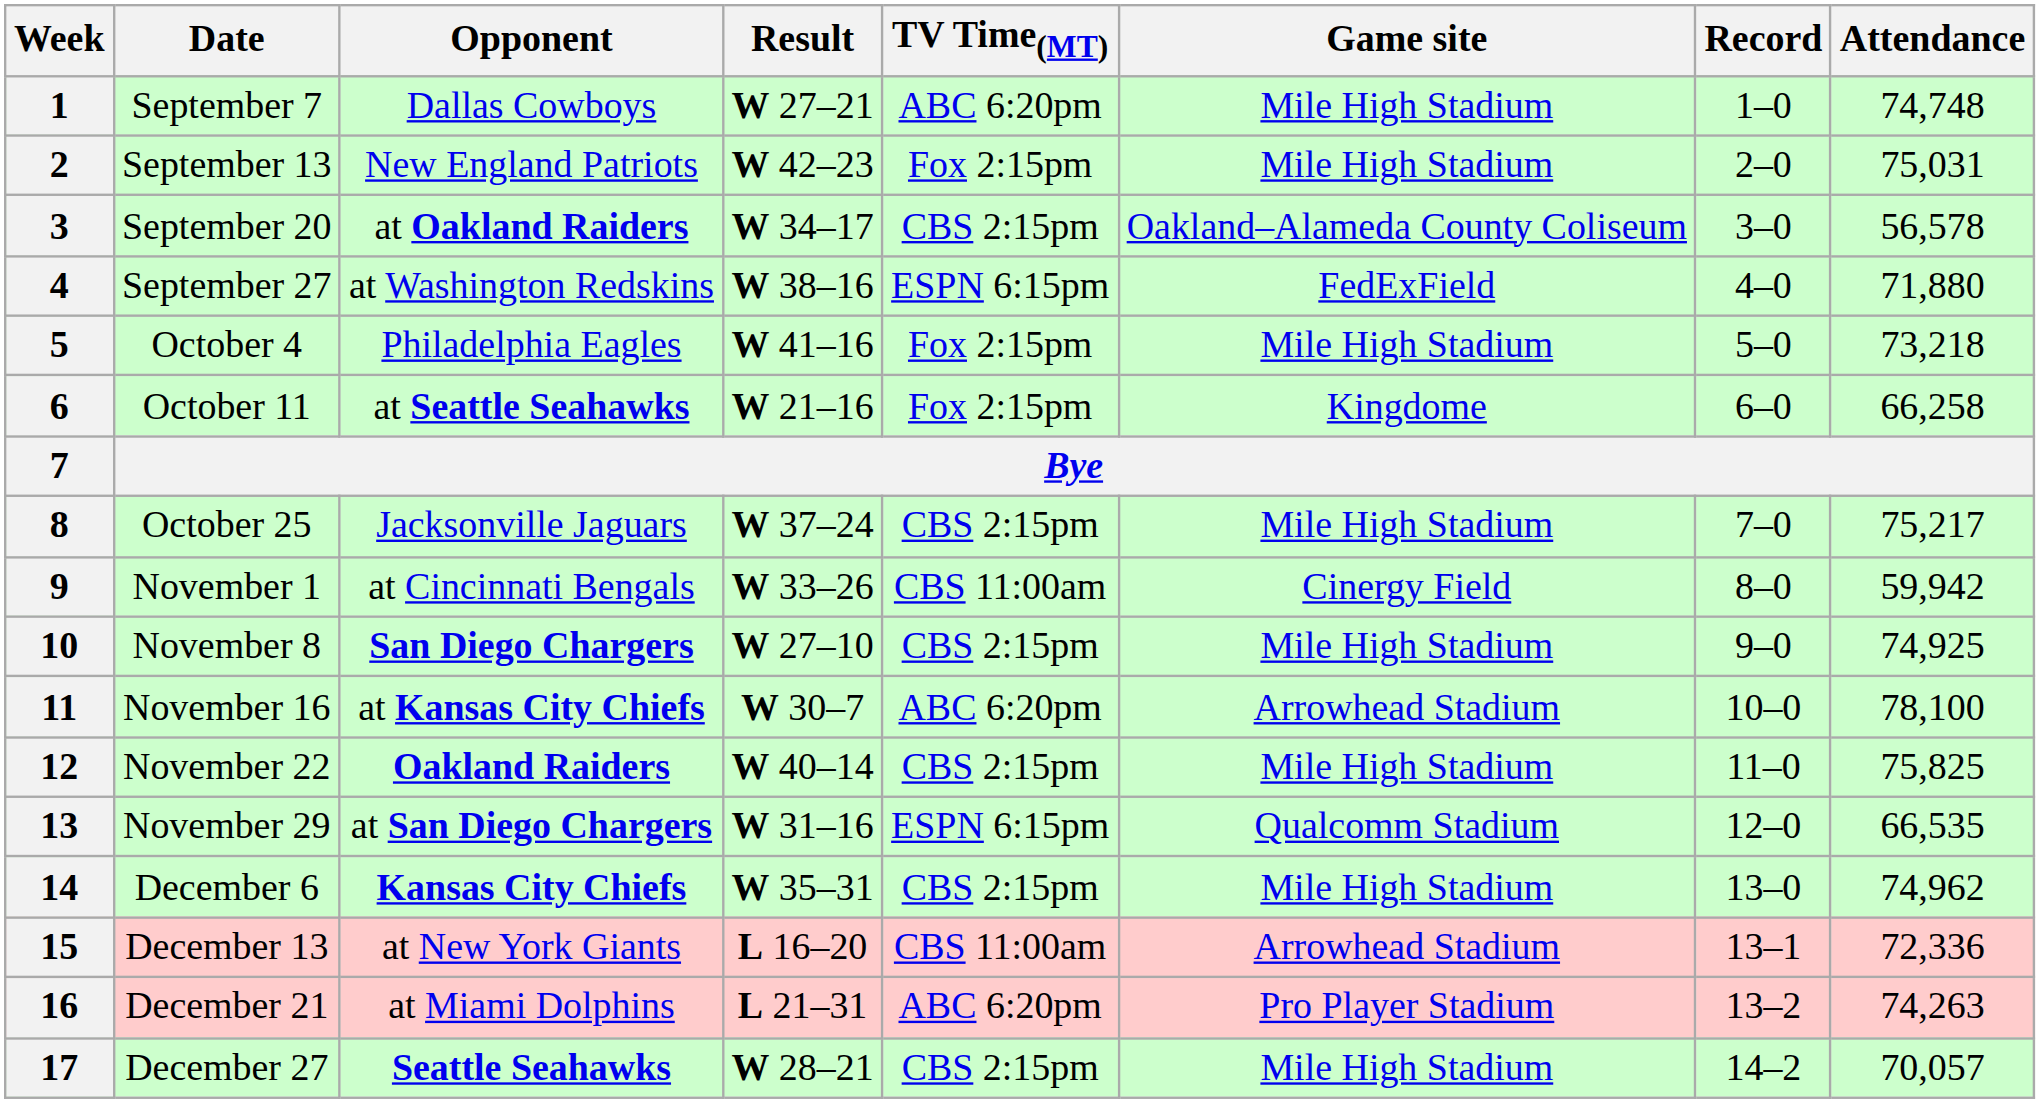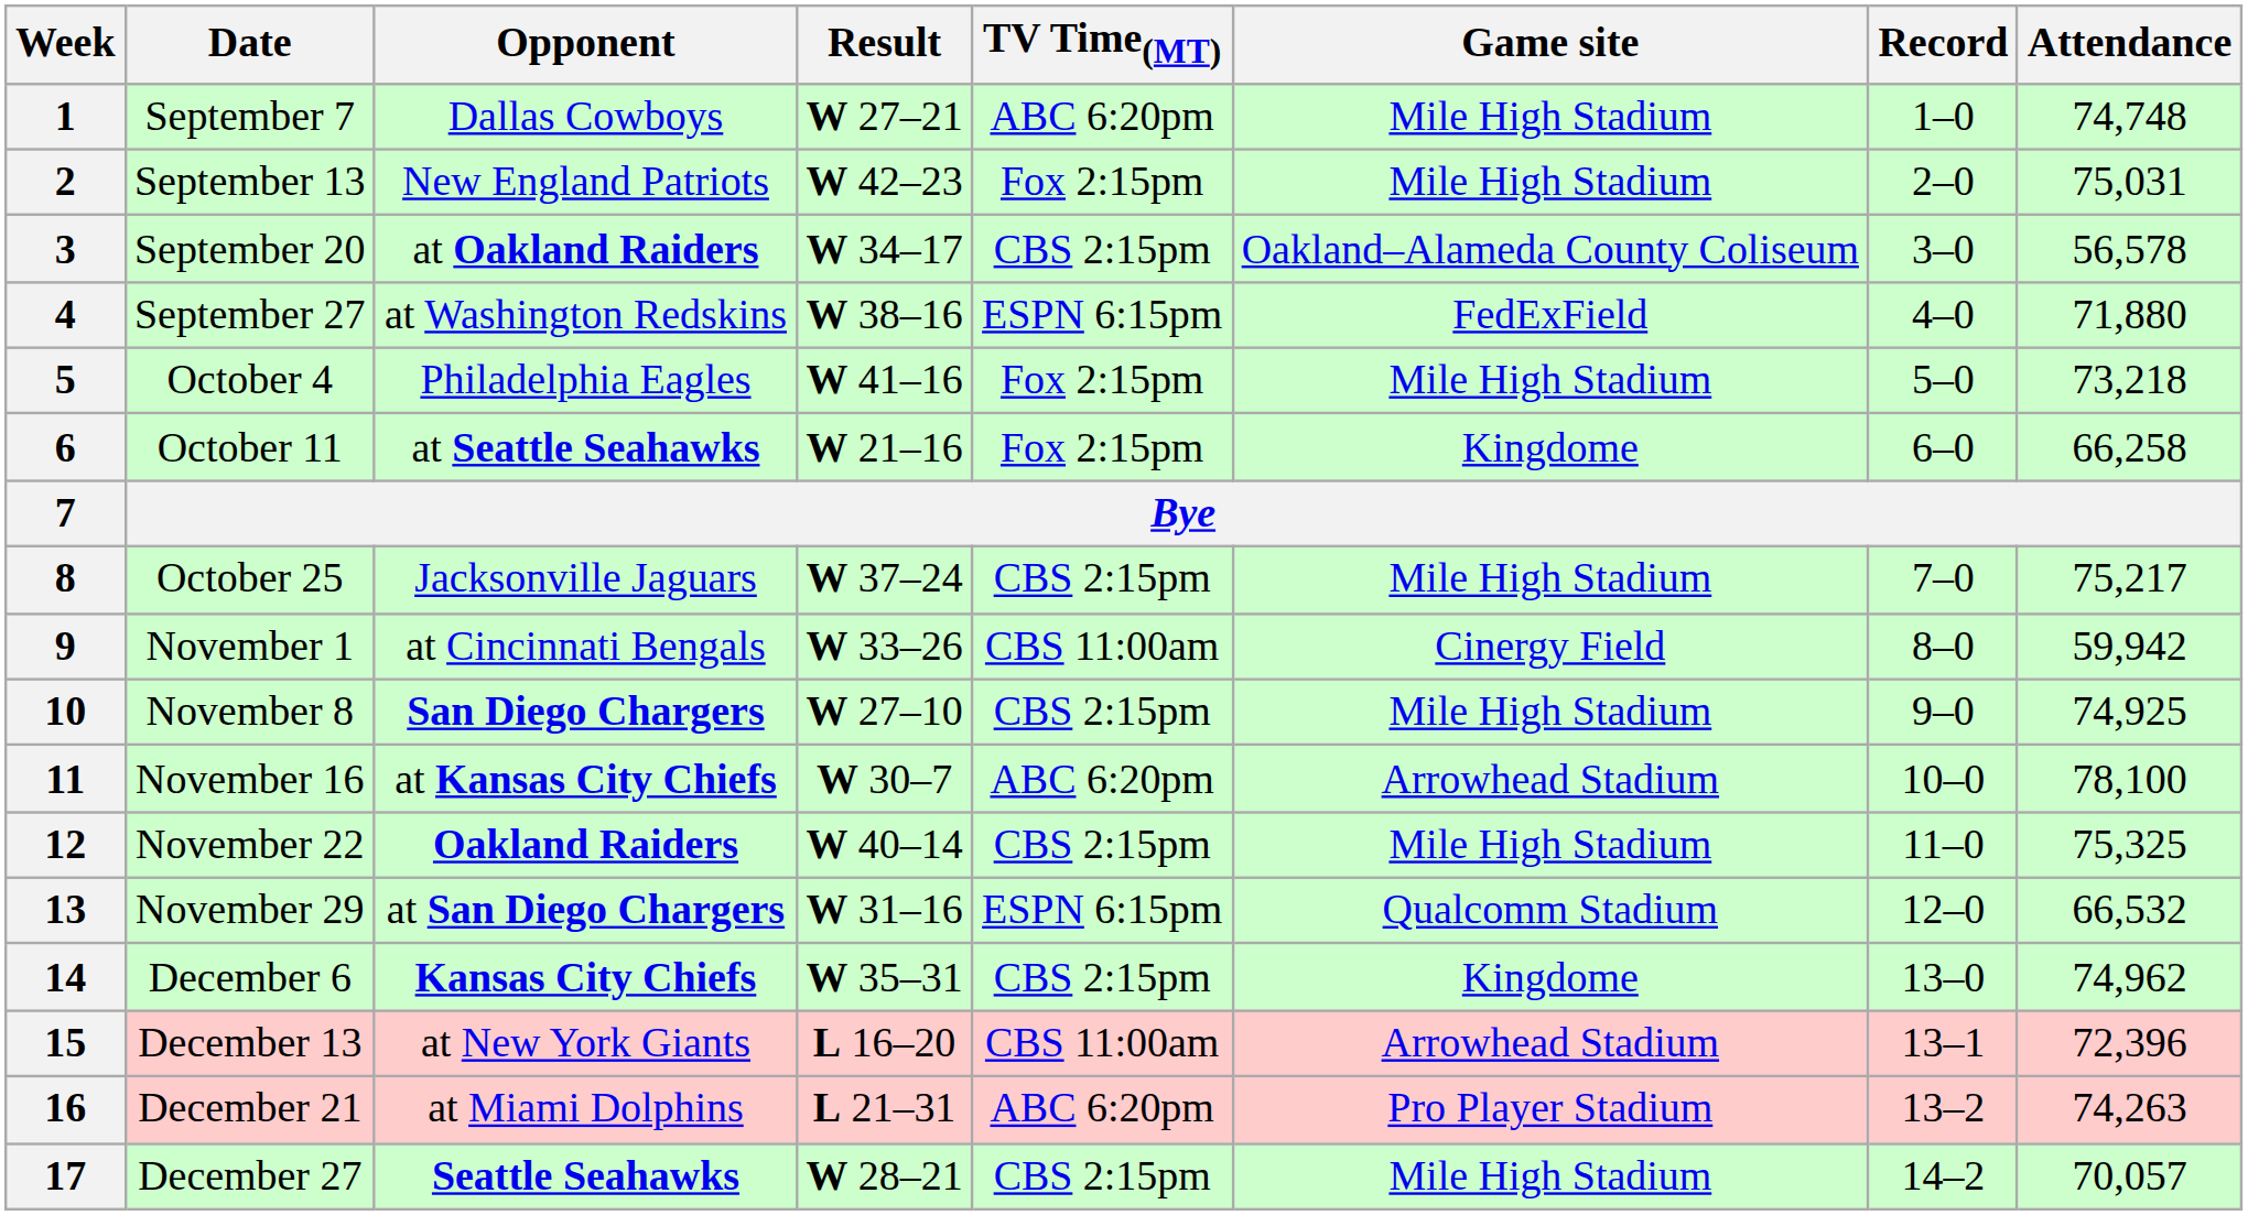12 | Attendance: 75,825 -> 75,325
13 | Attendance: 66,535 -> 66,532
14 | Game site: Mile High Stadium -> Kingdome
15 | Attendance: 72,336 -> 72,396
